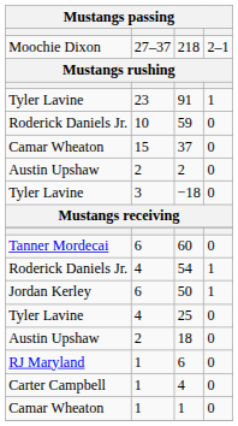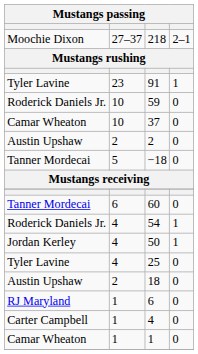37 | column 2: 15 -> 10
−18 | column 1: Tyler Lavine -> Tanner Mordecai
−18 | column 2: 3 -> 5
50 | column 2: 6 -> 4
